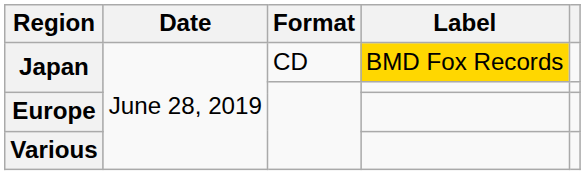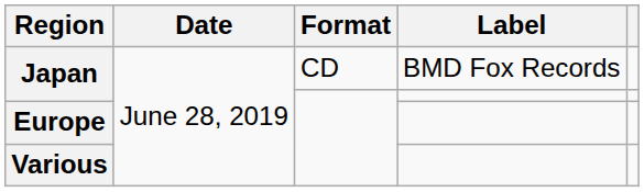Japan / CD | Label: gold background -> no background
